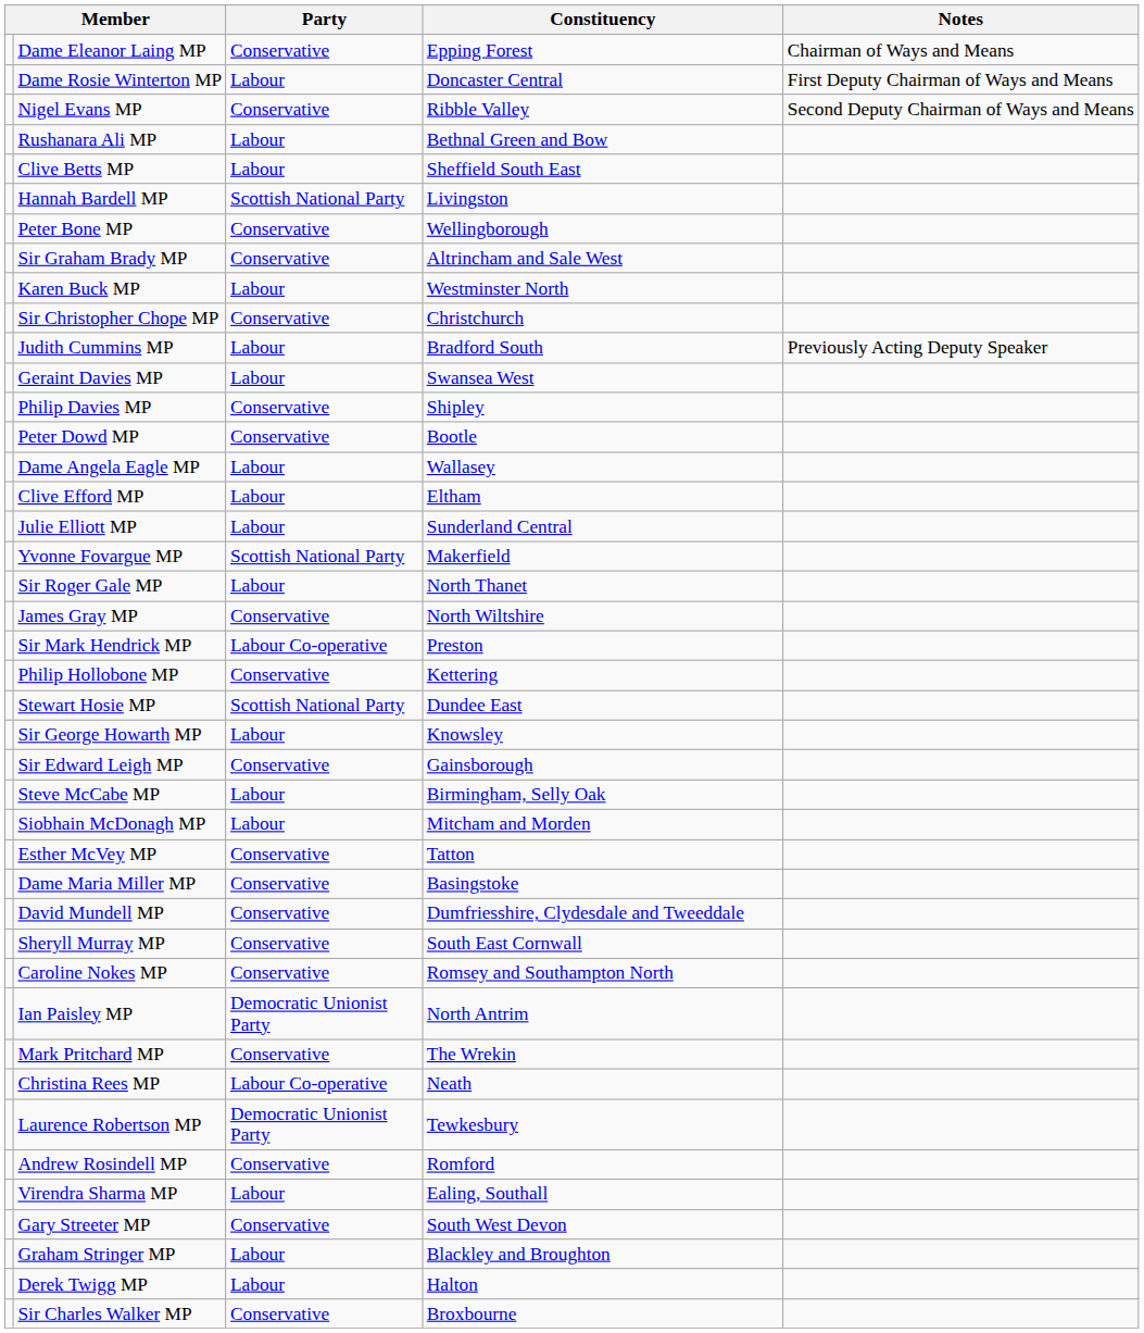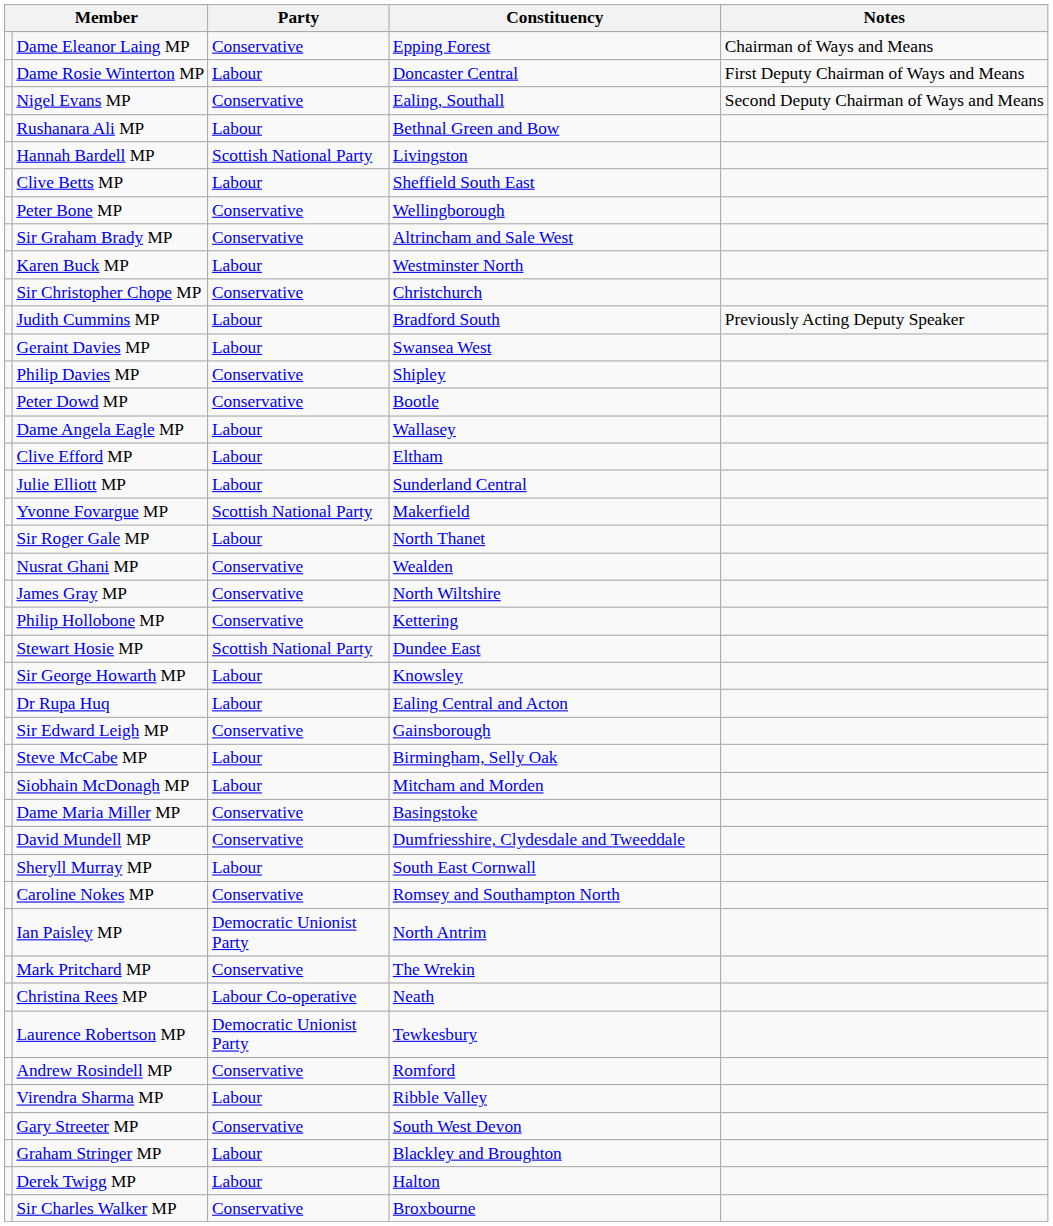Nigel Evans MP | Constituency: Ribble Valley -> Ealing, Southall
rows swapped: Hannah Bardell MP <-> Clive Betts MP
+ row: Nusrat Ghani MP | Conservative | Wealden
- row: Sir Mark Hendrick MP | Labour Co-operative | Preston
+ row: Dr Rupa Huq | Labour | Ealing Central and Acton
- row: Esther McVey MP | Conservative | Tatton
Sheryll Murray MP | Party: Conservative -> Labour
Virendra Sharma MP | Constituency: Ealing, Southall -> Ribble Valley
